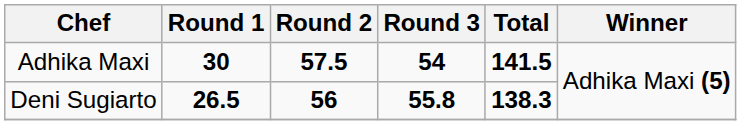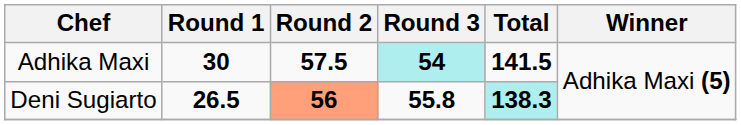Adhika Maxi | Round 3: no background -> paleturquoise background
Deni Sugiarto | Round 2: no background -> lightsalmon background
Deni Sugiarto | Total: no background -> paleturquoise background
